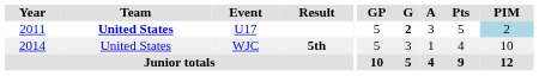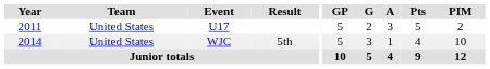U17 | Team: bold -> normal
U17 | G: bold -> normal
U17 | PIM: lightblue background -> no background
WJC | Result: bold -> normal
